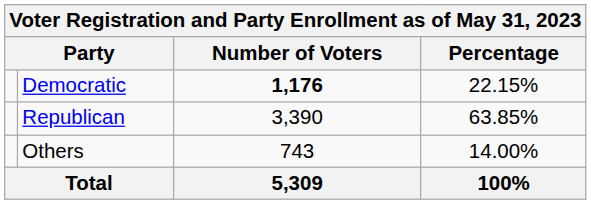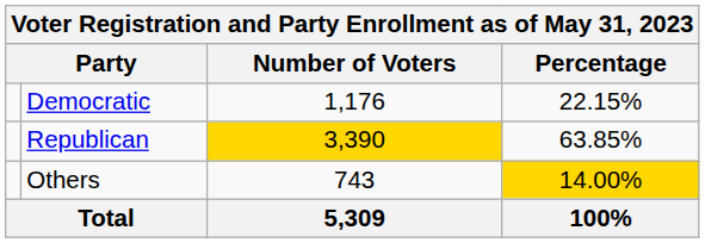Democratic | Number of Voters: bold -> normal
Republican | Number of Voters: no background -> gold background
Others | Percentage: no background -> gold background
